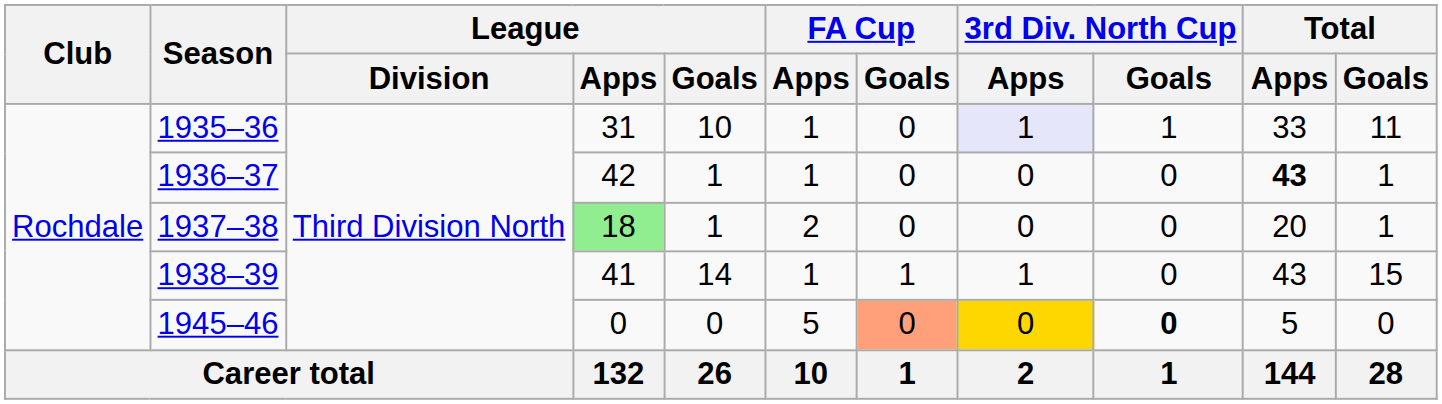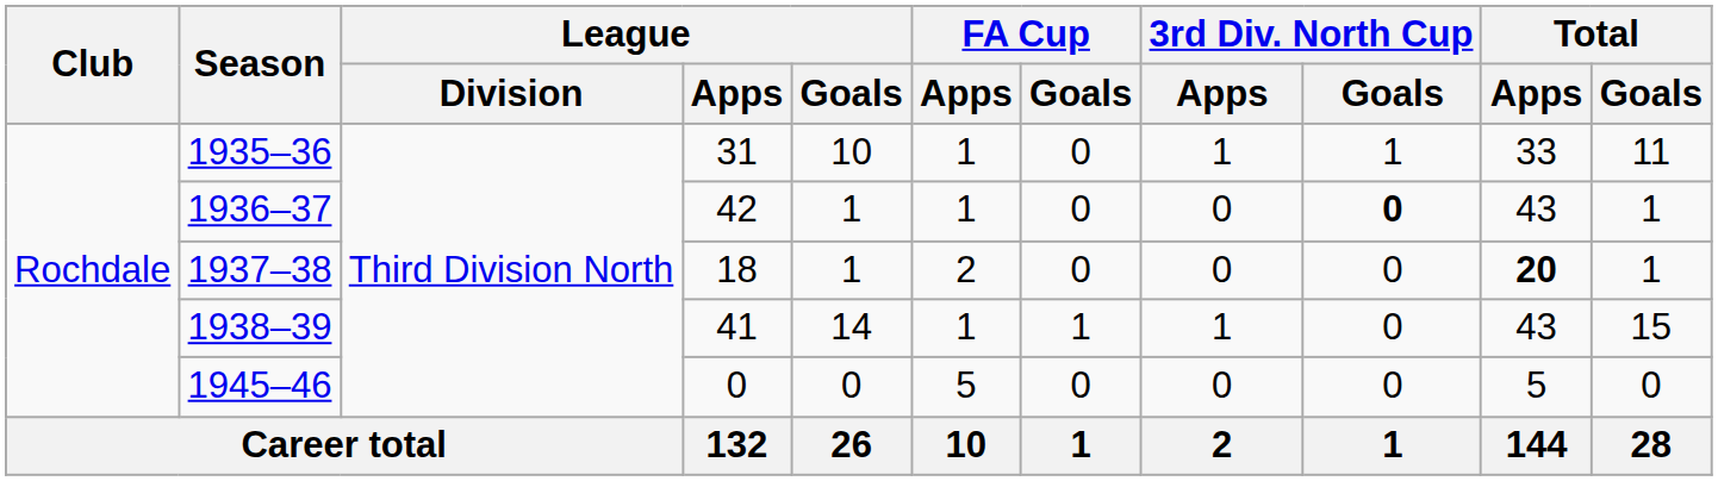1935–36 | 3rd Div. North Cup / Apps: lavender background -> no background
1936–37 | 3rd Div. North Cup / Goals: normal -> bold
1936–37 | Total / Apps: bold -> normal
1937–38 | League / Apps: lightgreen background -> no background
1937–38 | Total / Apps: normal -> bold
1945–46 | FA Cup / Goals: lightsalmon background -> no background
1945–46 | 3rd Div. North Cup / Apps: gold background -> no background
1945–46 | 3rd Div. North Cup / Goals: bold -> normal
